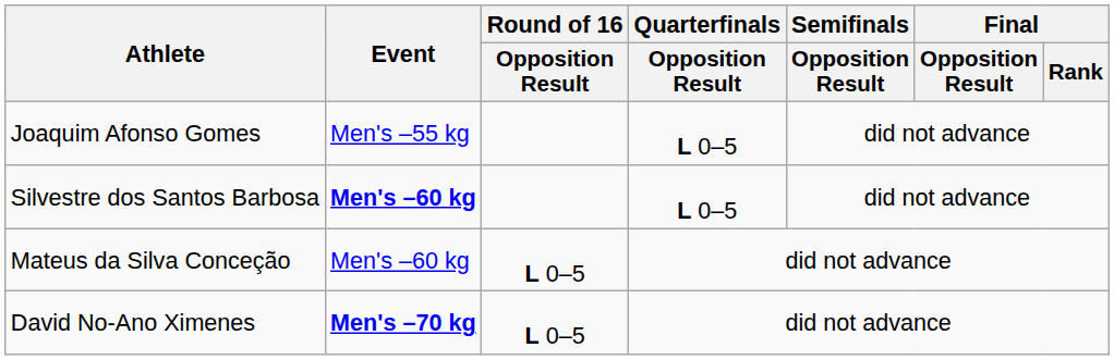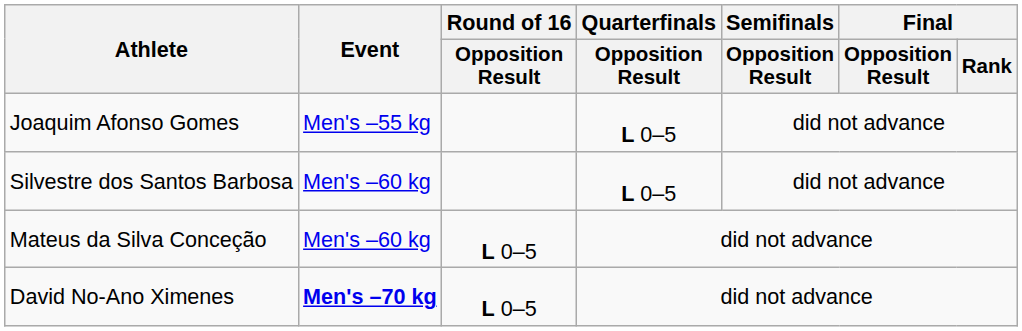Silvestre dos Santos Barbosa | Event: bold -> normal
